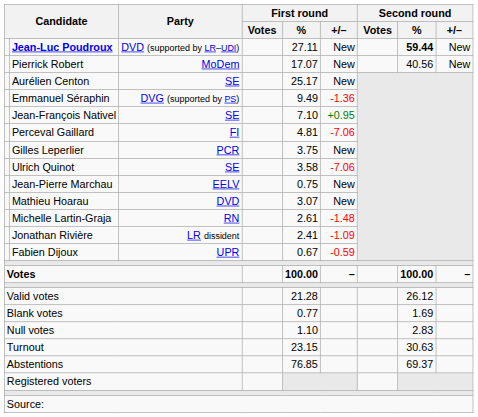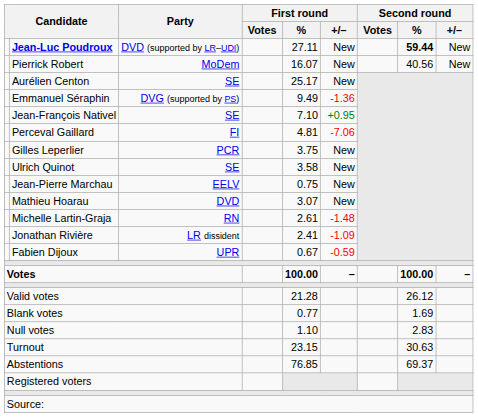Pierrick Robert | First round / %: 17.07 -> 16.07
Ulrich Quinot | First round / +/–: -7.06 -> New
